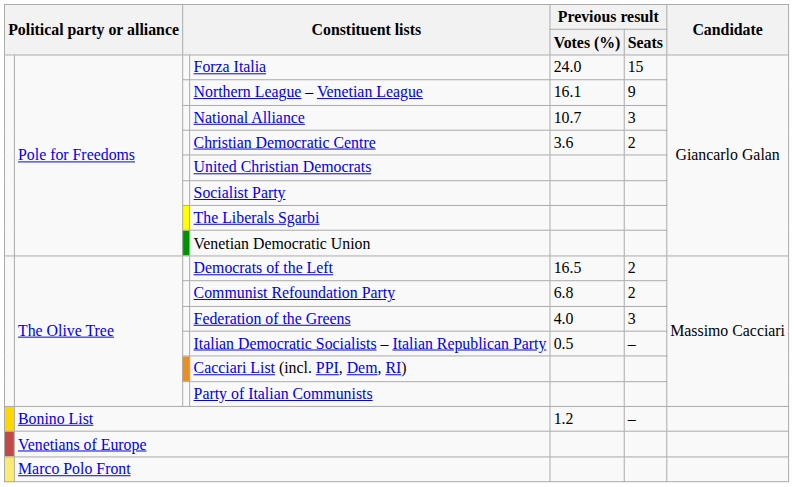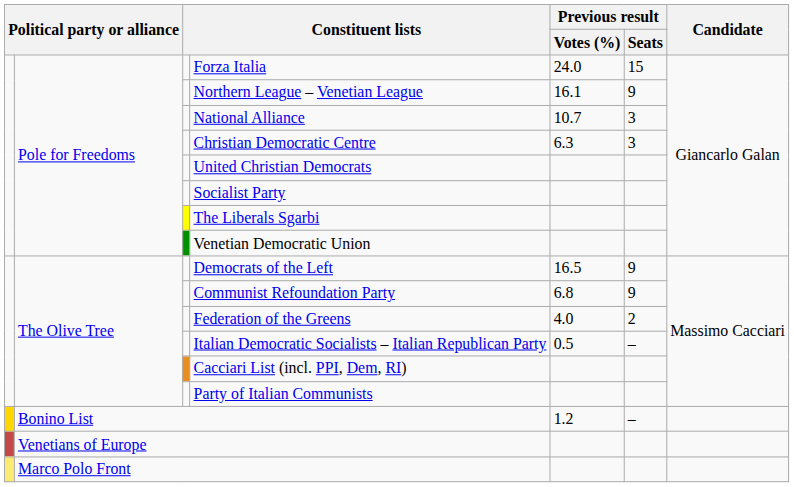Christian Democratic Centre | Previous result / Votes (%): 3.6 -> 6.3
Christian Democratic Centre | Previous result / Seats: 2 -> 3
Democrats of the Left | Previous result / Seats: 2 -> 9
Communist Refoundation Party | Previous result / Seats: 2 -> 9
Federation of the Greens | Previous result / Seats: 3 -> 2
